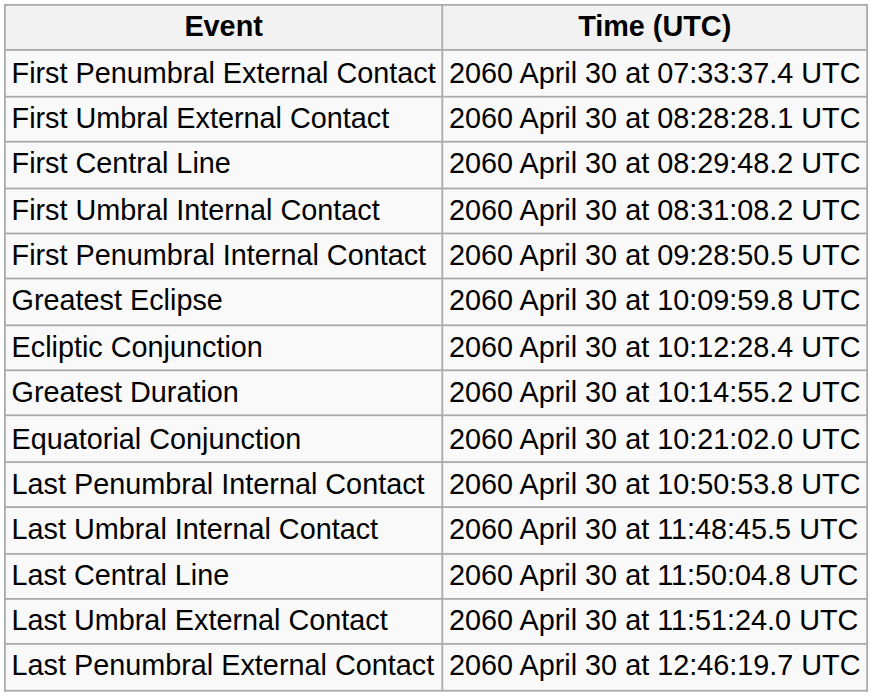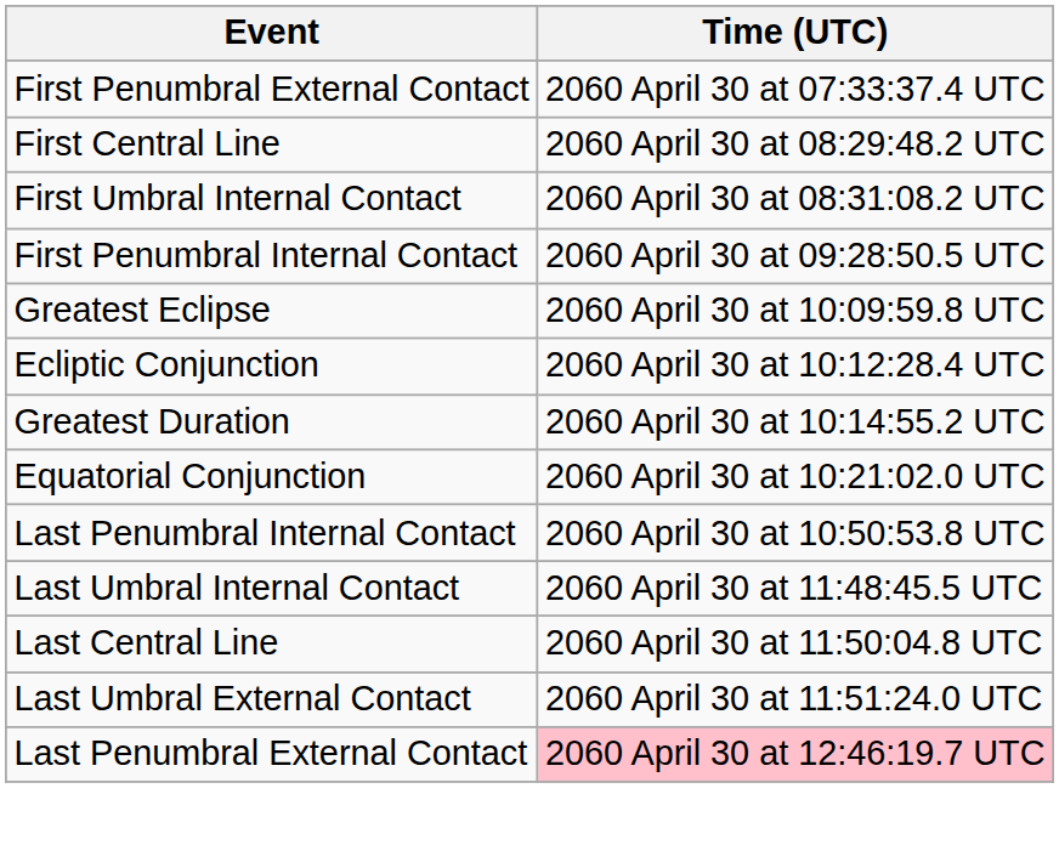- row: First Umbral External Contact | 2060 April 30 at 08:28:28.1 UTC
Last Penumbral External Contact | Time (UTC): no background -> pink background
